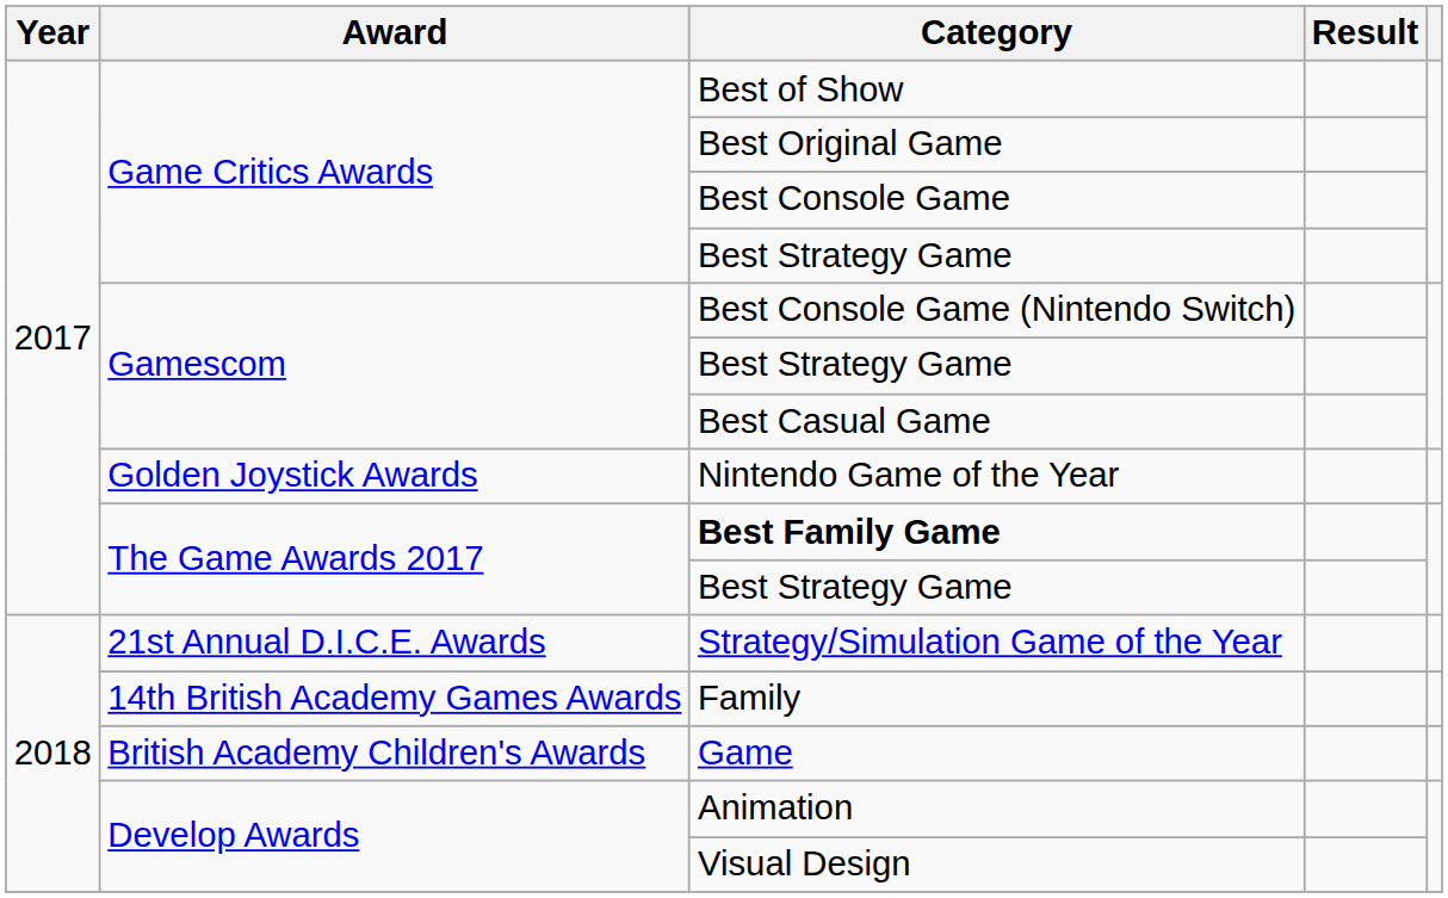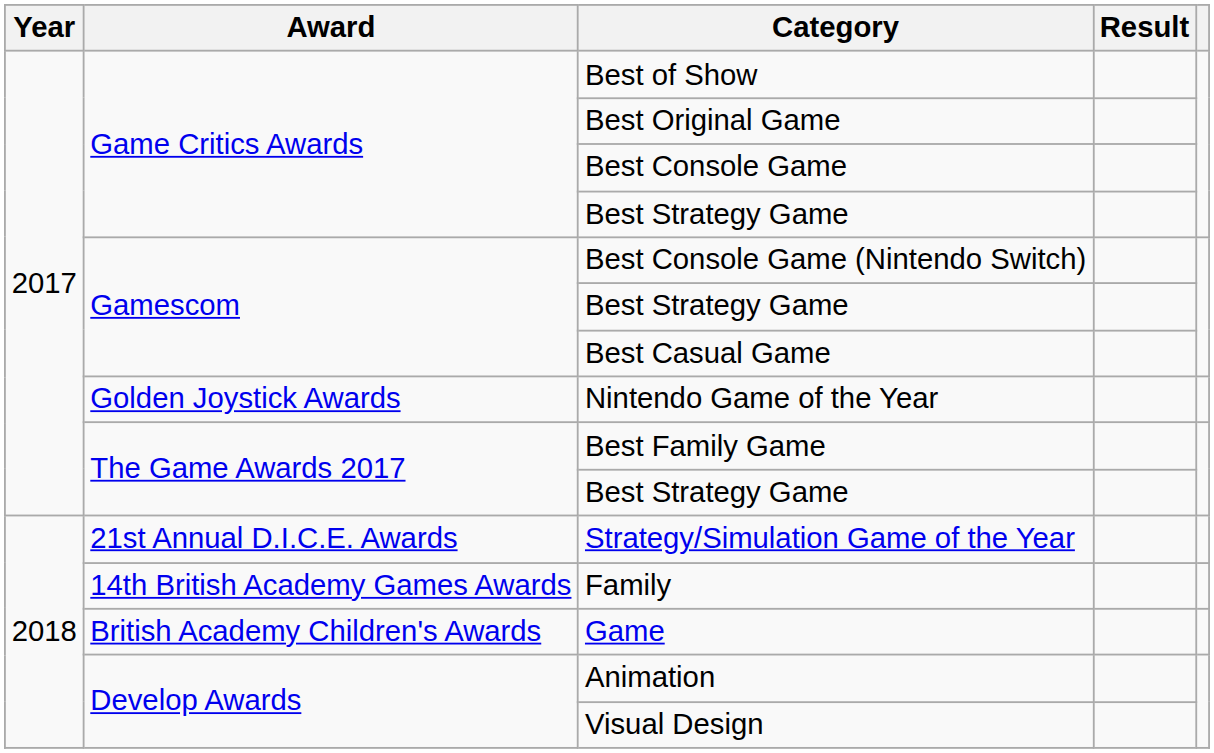Best Family Game | Category: bold -> normal
